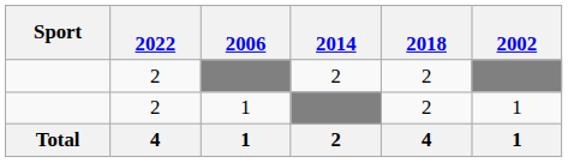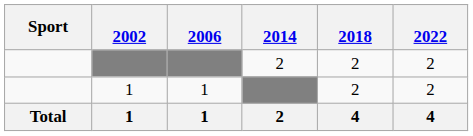columns swapped: 2002 <-> 2022
